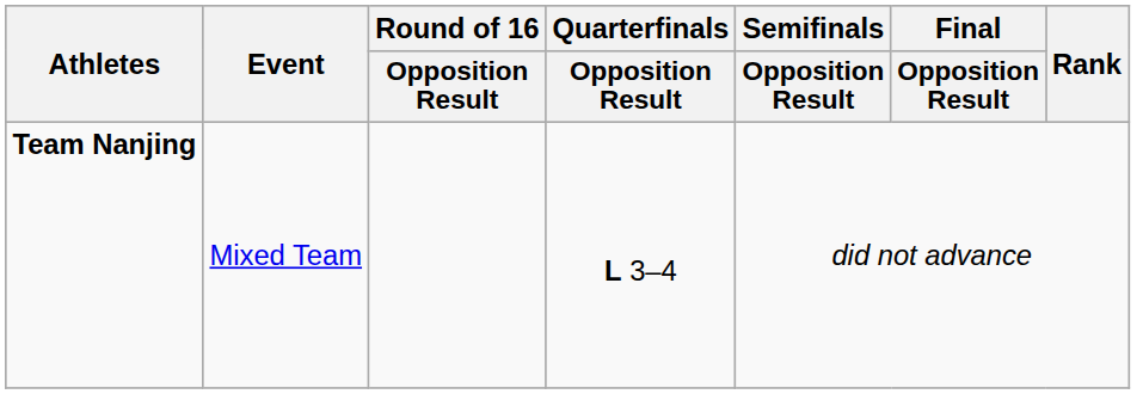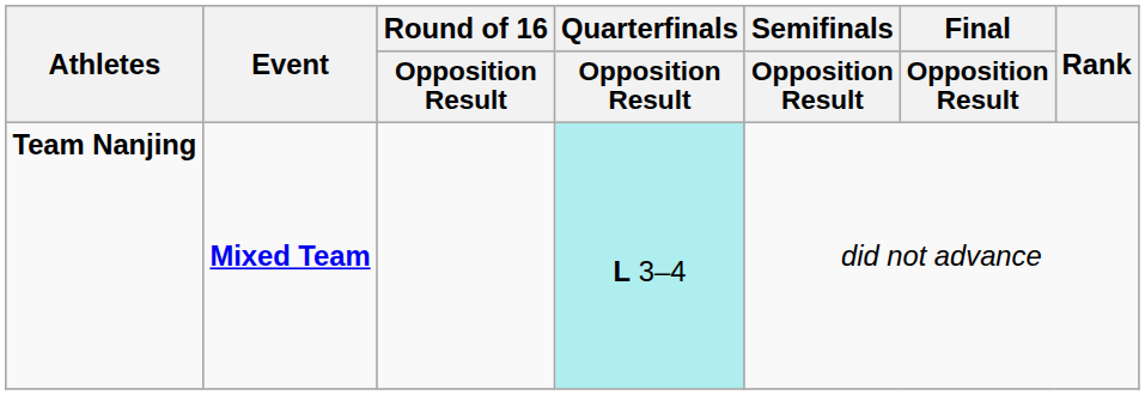Team Nanjing | Event: normal -> bold
Team Nanjing | Quarterfinals / Opposition Result: no background -> paleturquoise background
